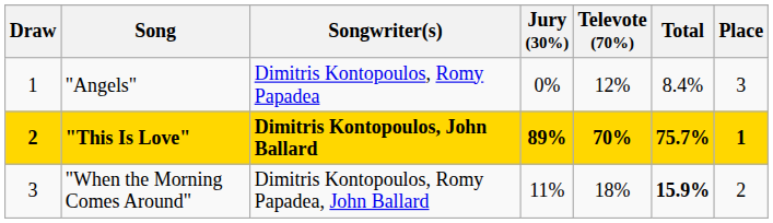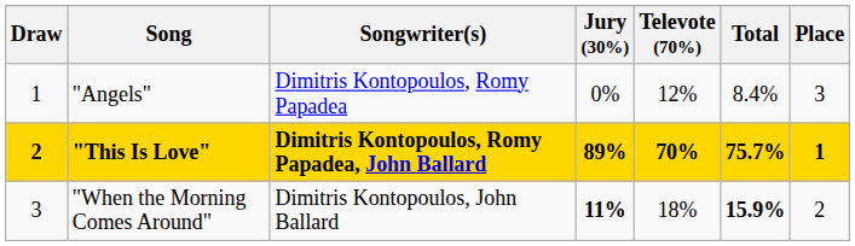"This Is Love" | Songwriter(s): Dimitris Kontopoulos, John Ballard -> Dimitris Kontopoulos, Romy Papadea, John Ballard
"When the Morning Comes Around" | Songwriter(s): Dimitris Kontopoulos, Romy Papadea, John Ballard -> Dimitris Kontopoulos, John Ballard
"When the Morning Comes Around" | Jury (30%): normal -> bold
